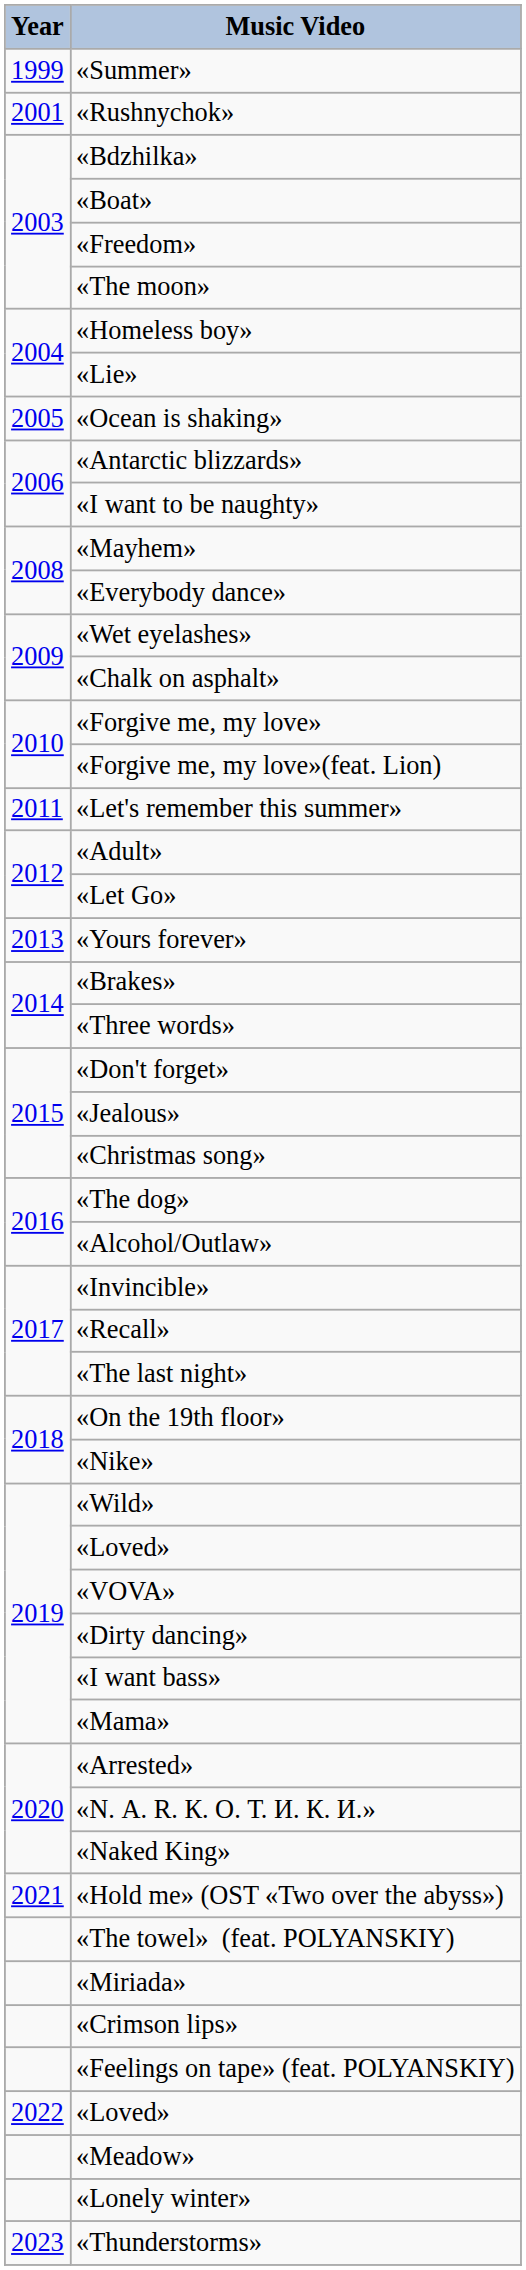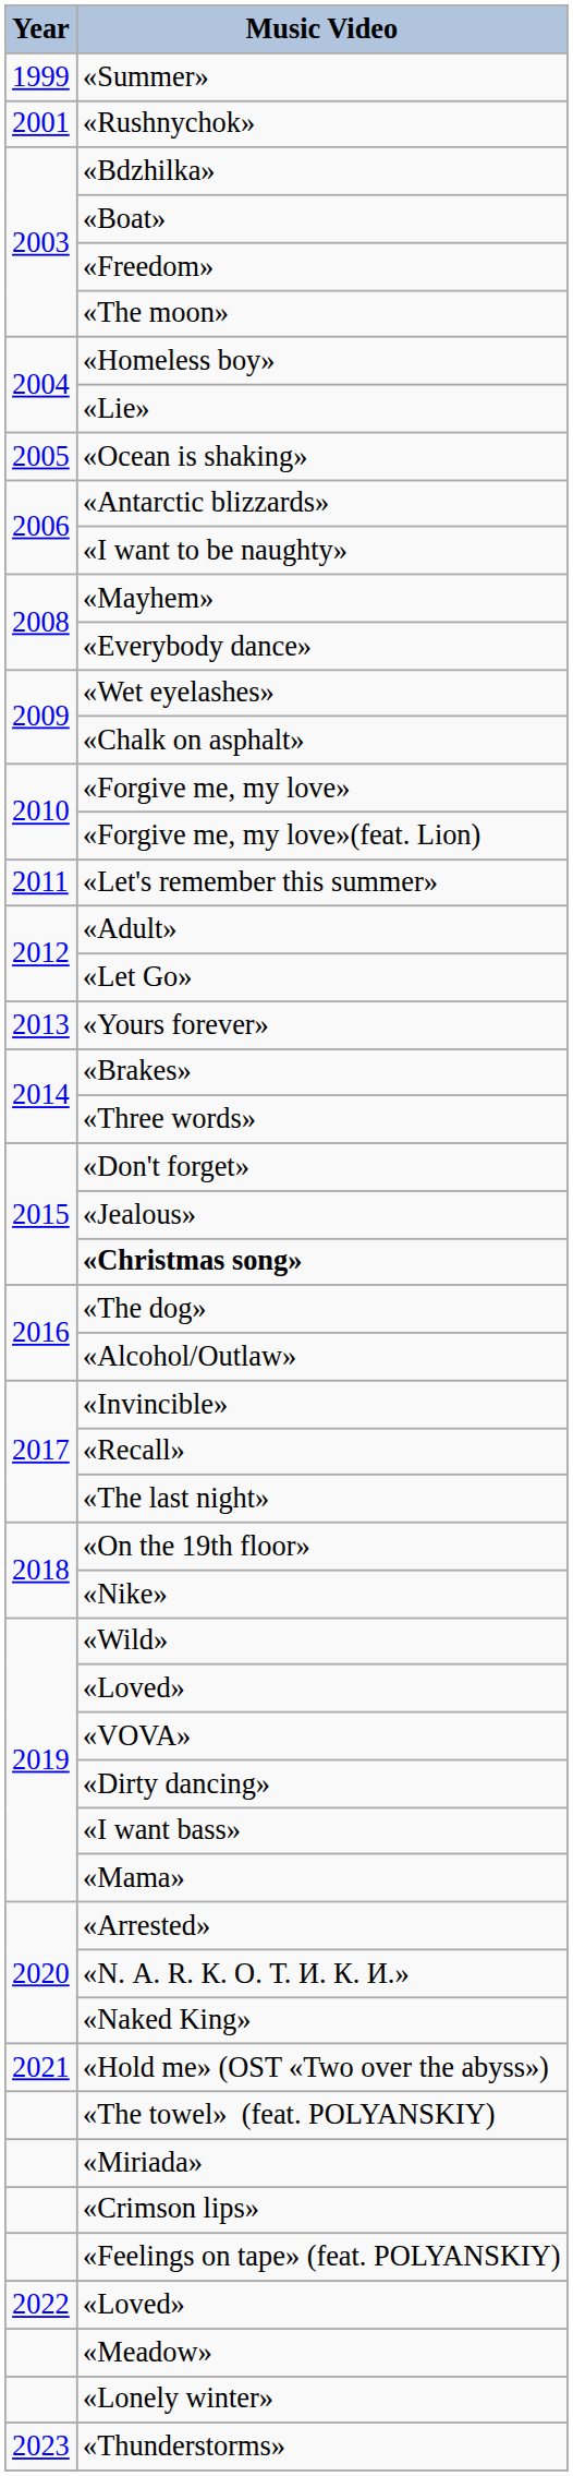row 27 | Music Video: normal -> bold
